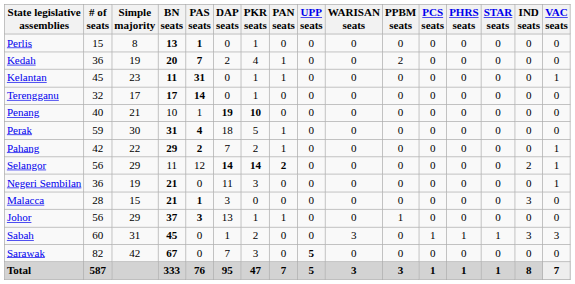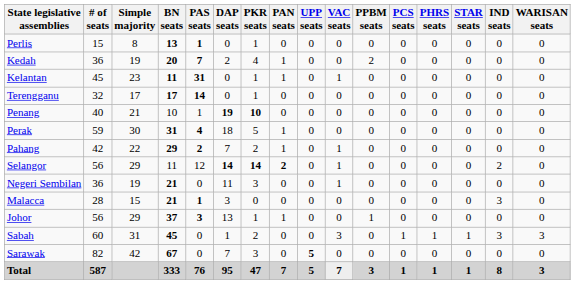columns swapped: WARISAN seats <-> VAC seats
